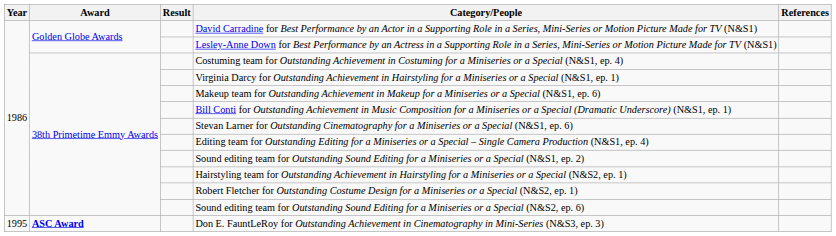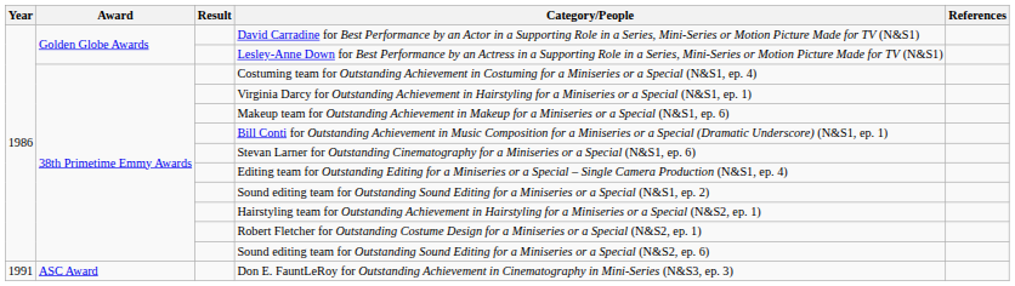row 14 | Year: 1995 -> 1991
row 14 | Award: bold -> normal
